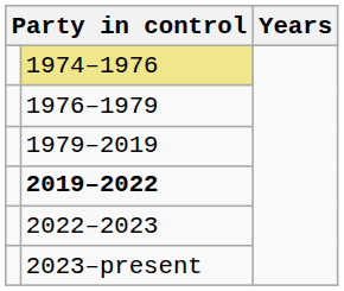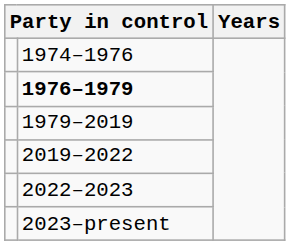1974–1976 | column 2: khaki background -> no background
1976–1979 | column 2: normal -> bold
2019–2022 | column 2: bold -> normal
